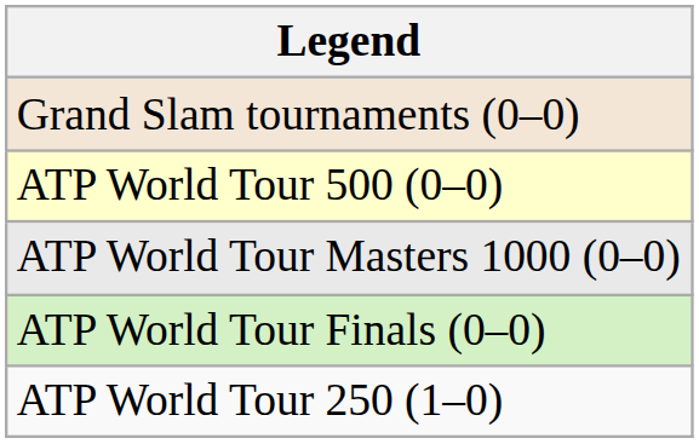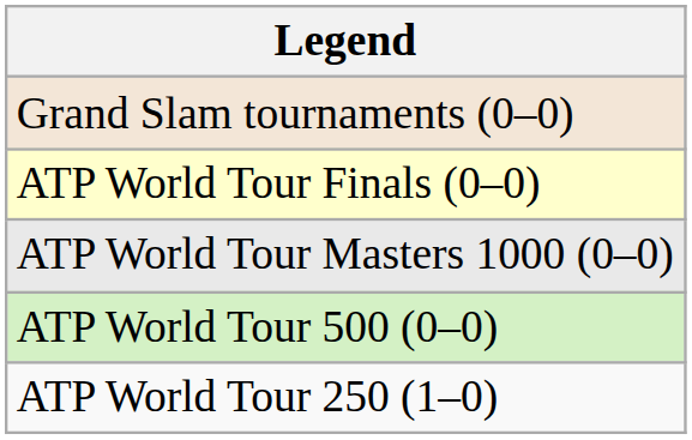row 3 | column 1: ATP World Tour 500 (0–0) -> ATP World Tour Finals (0–0)
row 5 | column 1: ATP World Tour Finals (0–0) -> ATP World Tour 500 (0–0)
